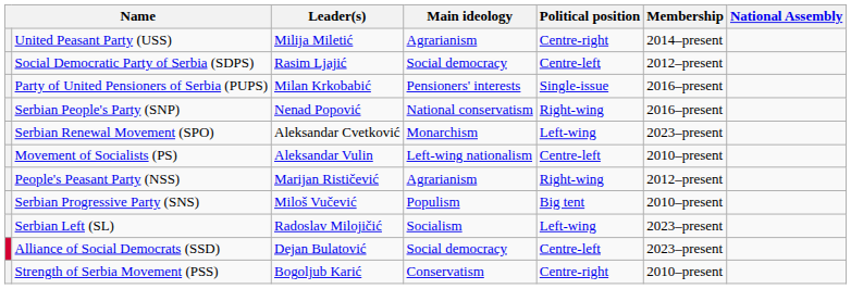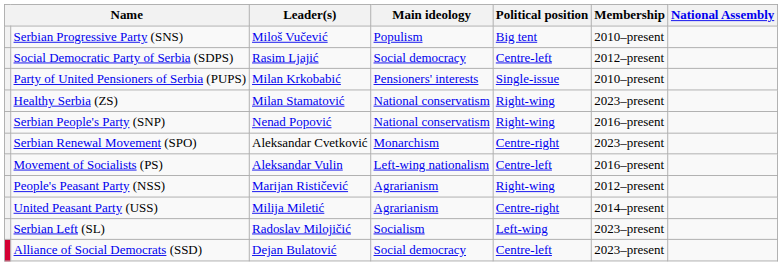rows swapped: Serbian Progressive Party (SNS) <-> United Peasant Party (USS)
Party of United Pensioners of Serbia (PUPS) | Membership: 2016–present -> 2010–present
+ row: Healthy Serbia (ZS) | Milan Stamatović | National conservatism | Right-wing | 2023–present
Serbian Renewal Movement (SPO) | Political position: Left-wing -> Centre-right
Movement of Socialists (PS) | Membership: 2010–present -> 2016–present
- row: Strength of Serbia Movement (PSS) | Bogoljub Karić | Conservatism | Centre-right | 2010–present
